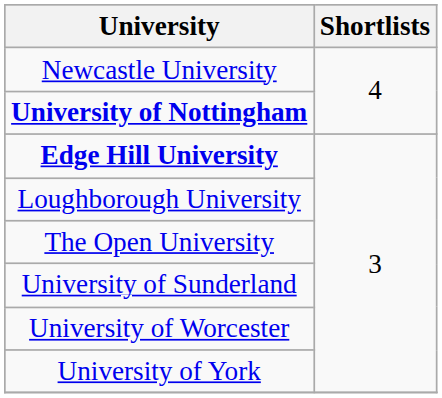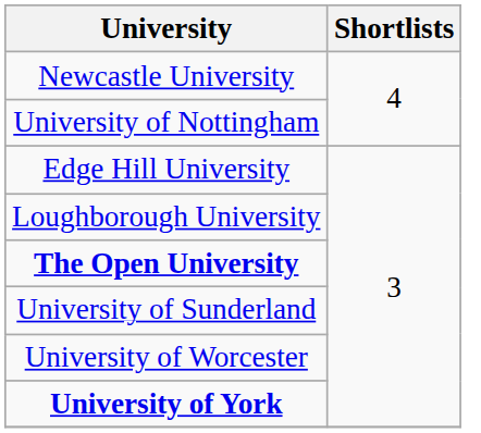University of Nottingham | University: bold -> normal
Edge Hill University | University: bold -> normal
The Open University | University: normal -> bold
University of York | University: normal -> bold
